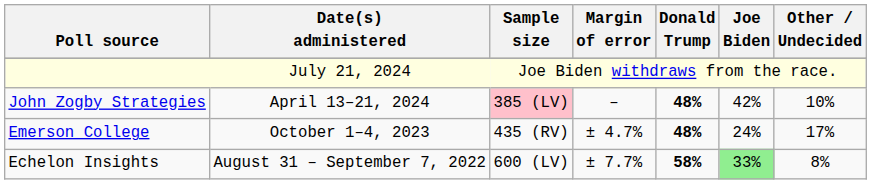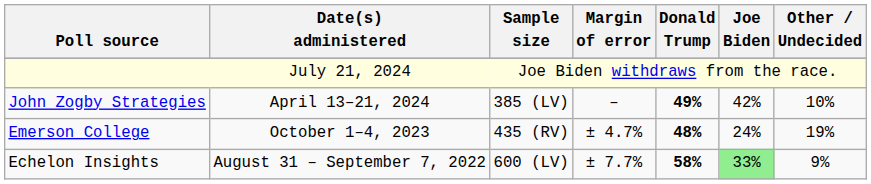John Zogby Strategies | Sample size: pink background -> no background
John Zogby Strategies | Donald Trump: 48% -> 49%
Emerson College | Other / Undecided: 17% -> 19%
Echelon Insights | Other / Undecided: 8% -> 9%
